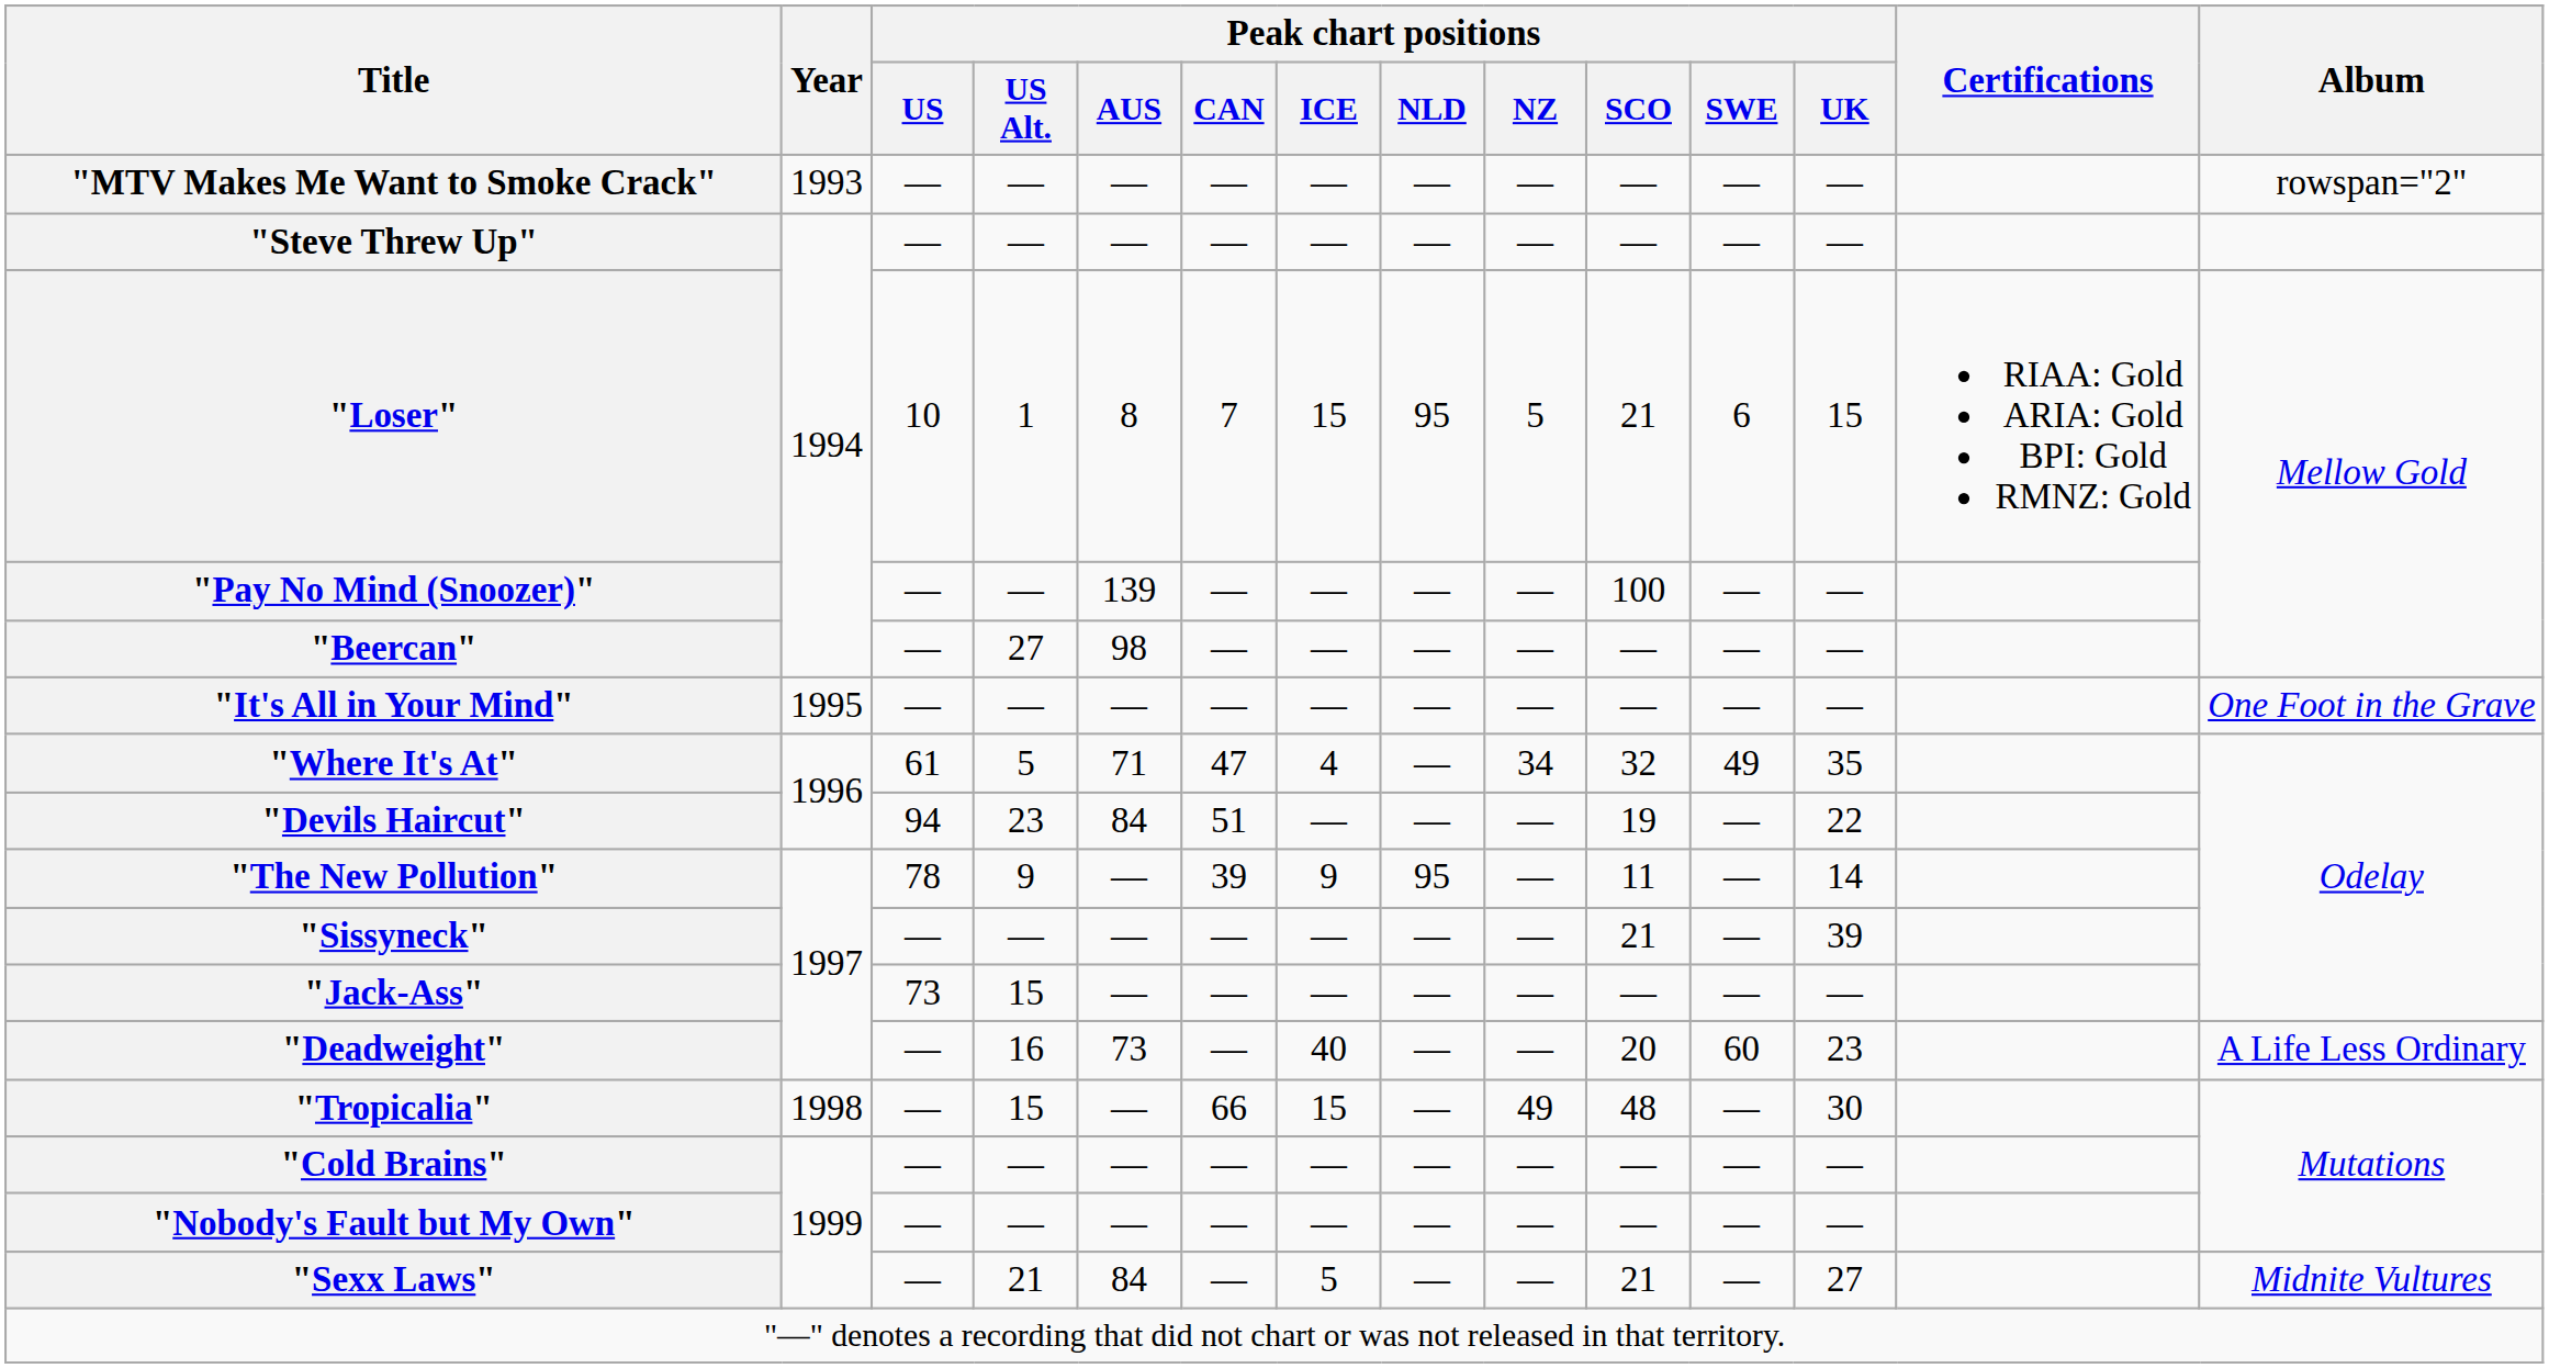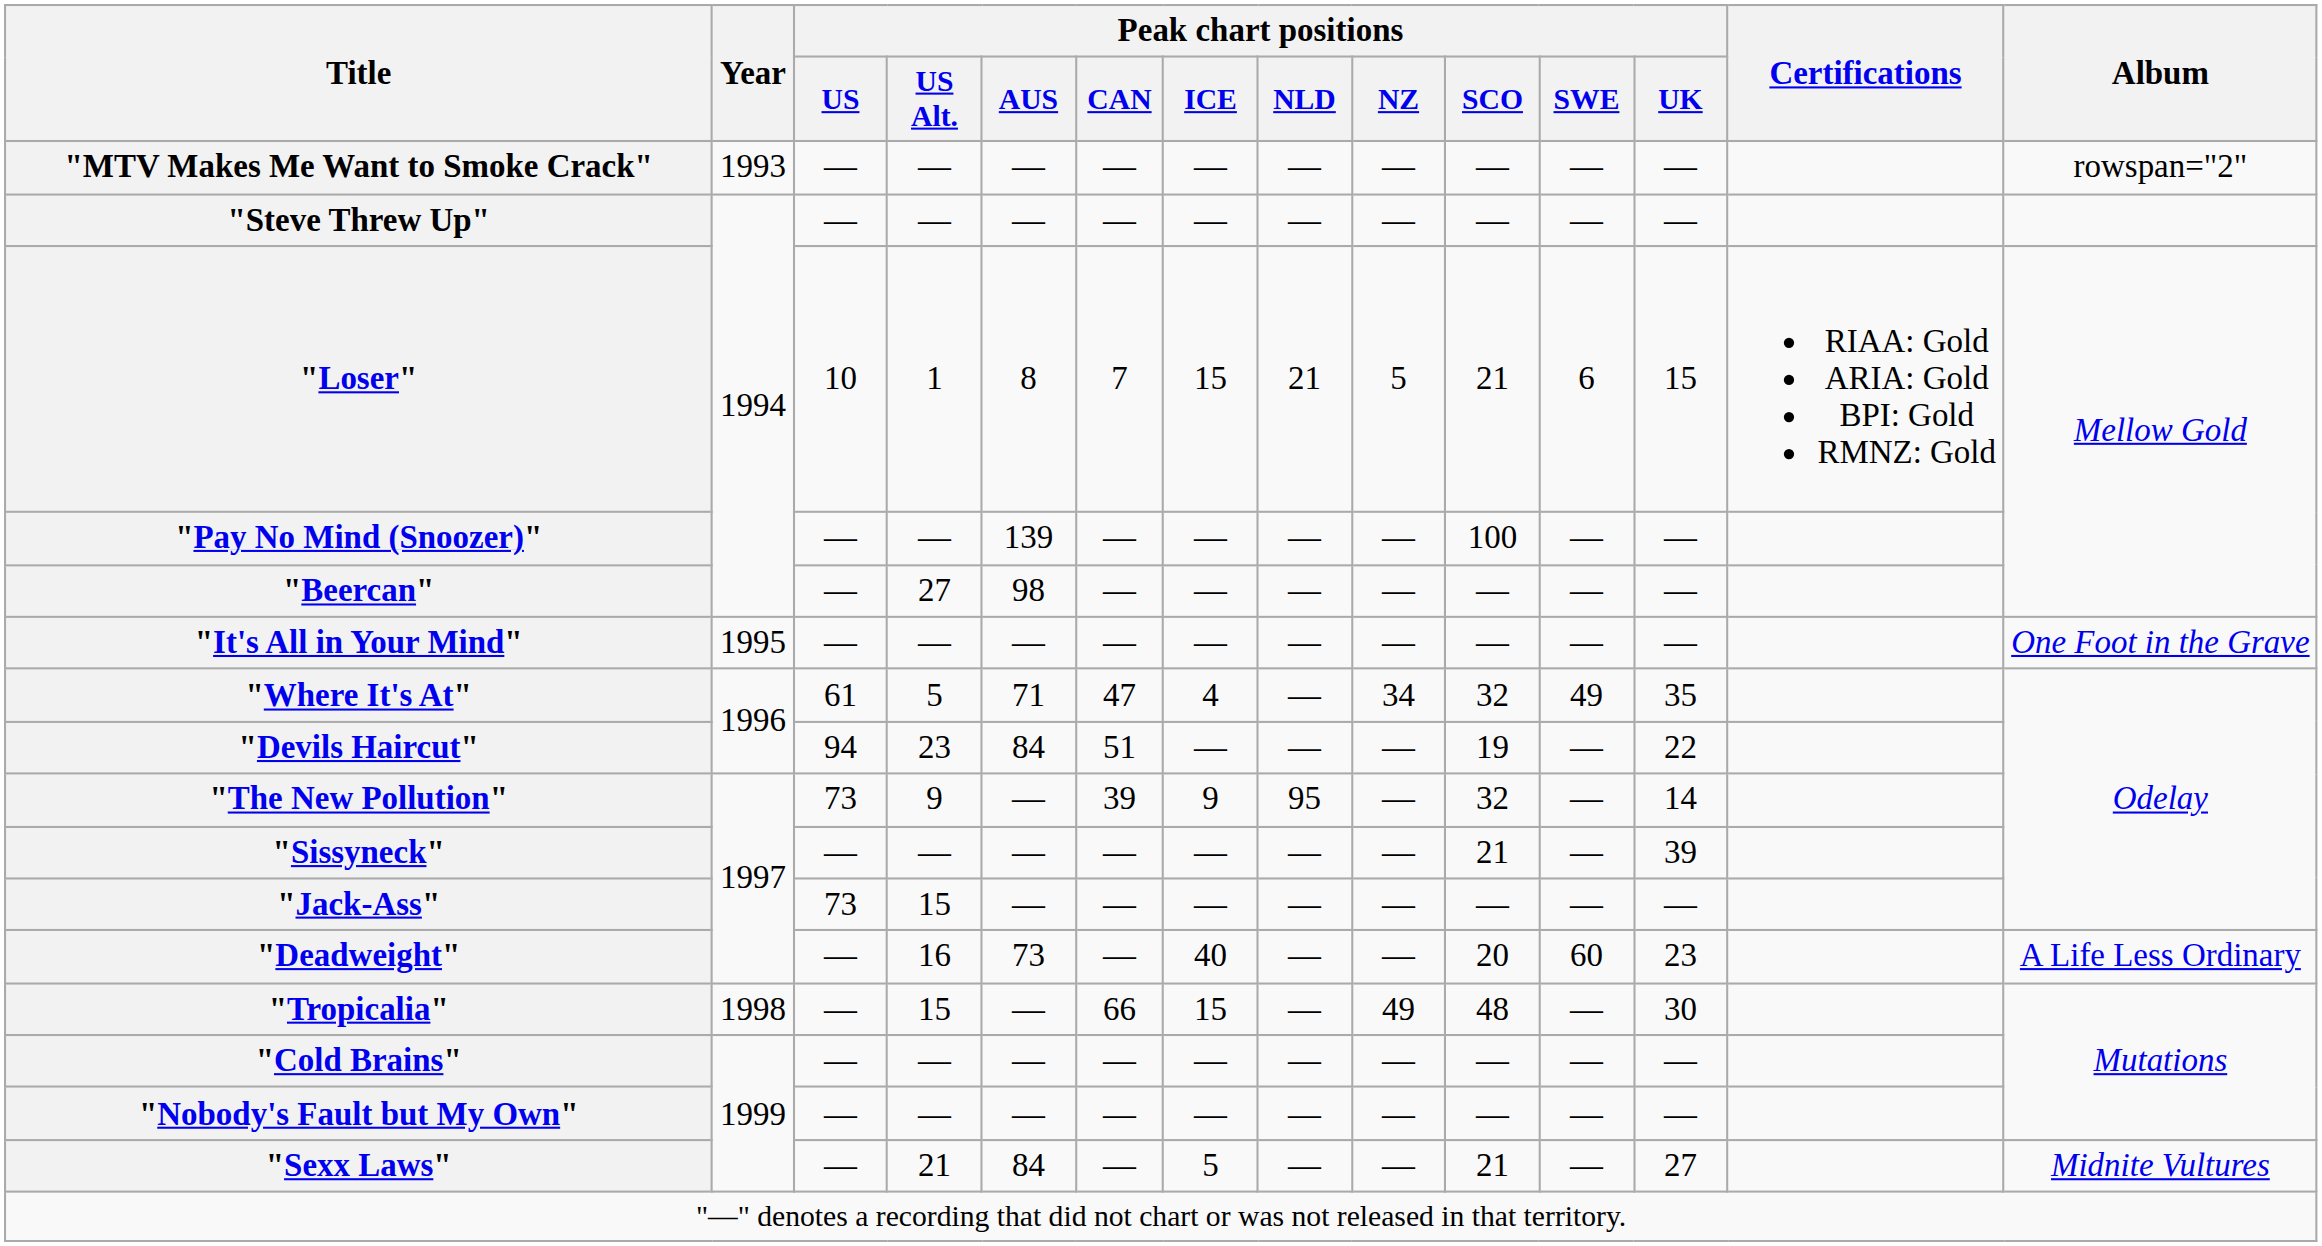"Loser" | Peak chart positions / NLD: 95 -> 21
"The New Pollution" | Peak chart positions / US: 78 -> 73
"The New Pollution" | Peak chart positions / SCO: 11 -> 32
